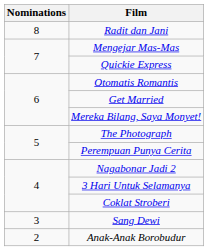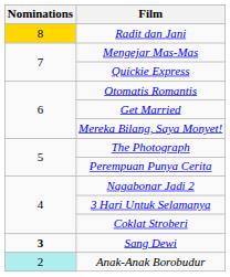Radit dan Jani | Nominations: no background -> gold background
Sang Dewi | Nominations: normal -> bold
Anak-Anak Borobudur | Nominations: no background -> paleturquoise background
